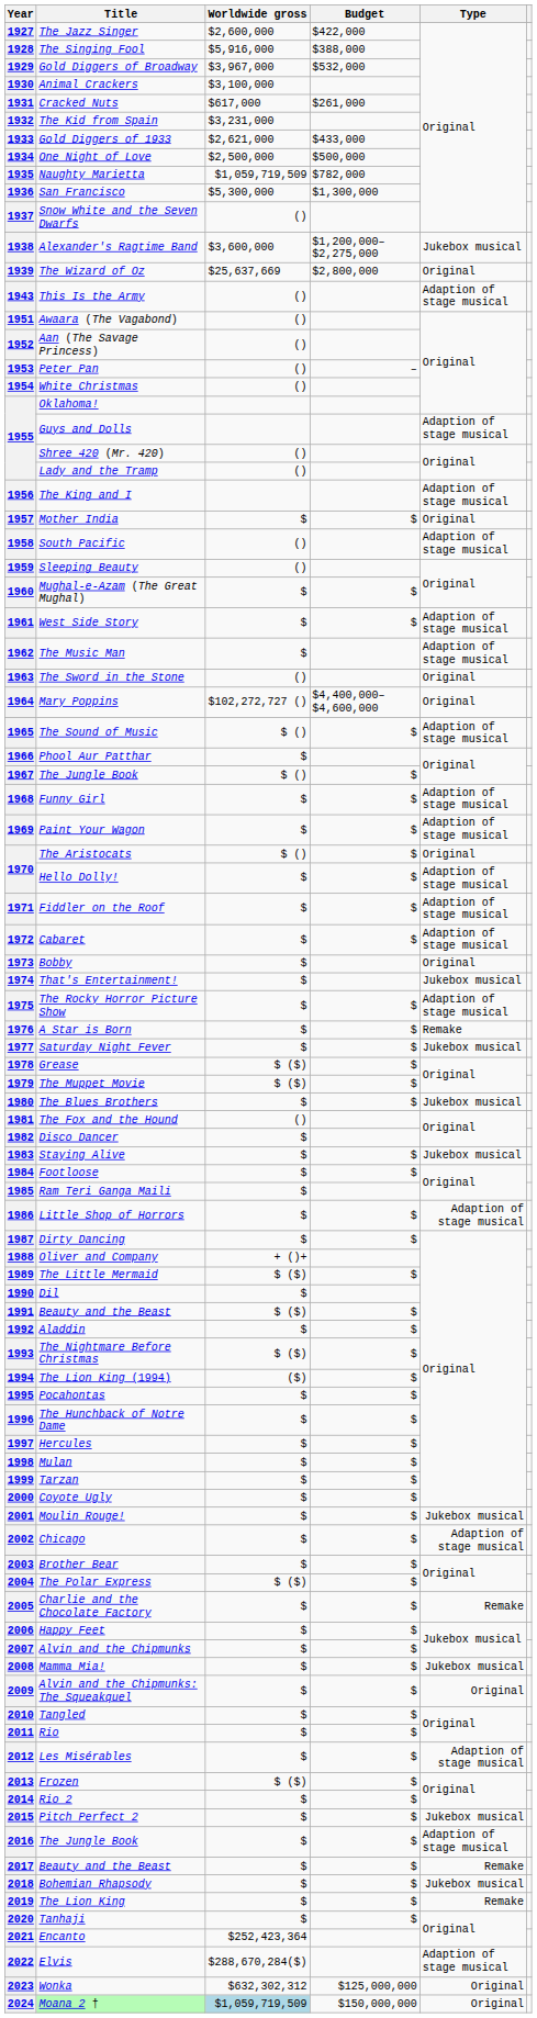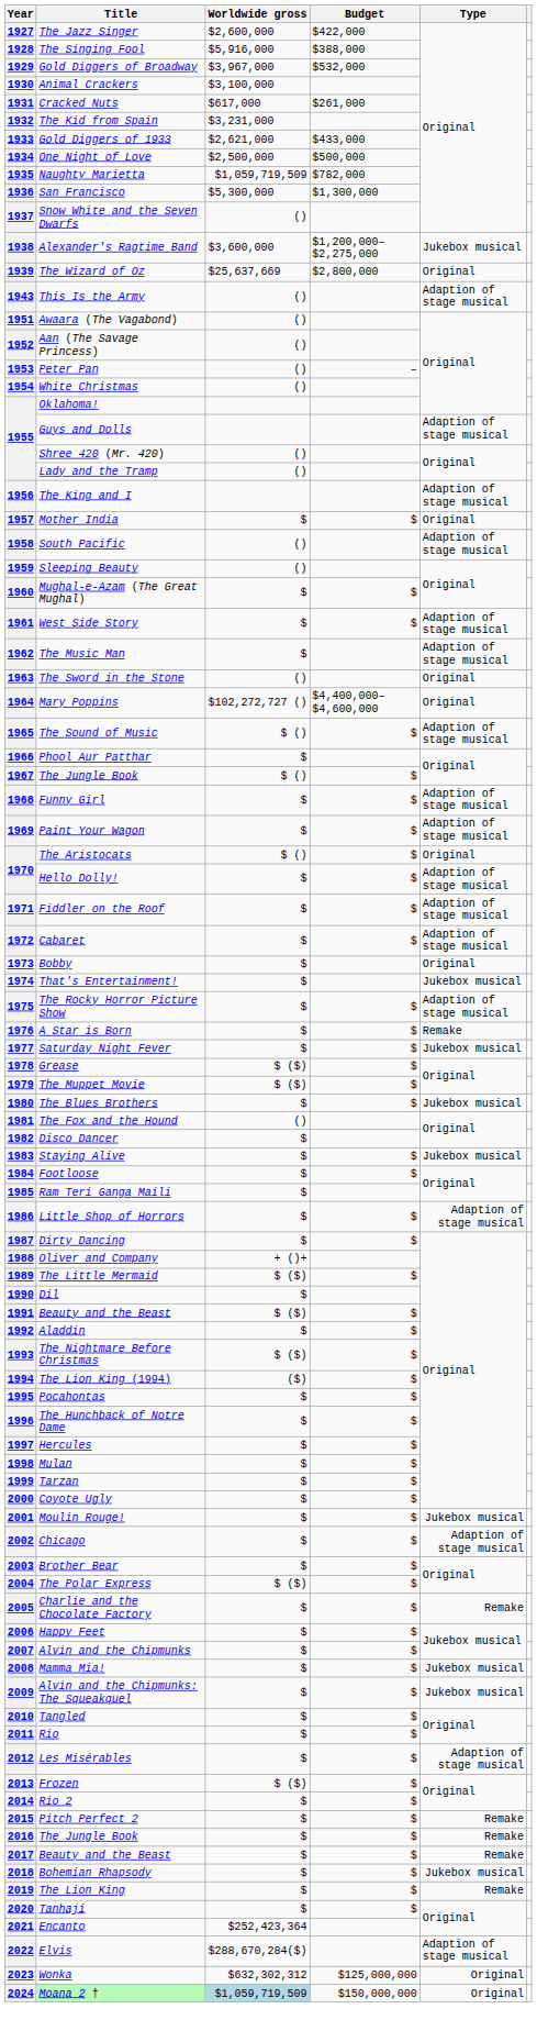2009 | Type: Original -> Jukebox musical
2015 | Type: Jukebox musical -> Remake
2016 | Type: Adaption of stage musical -> Remake
